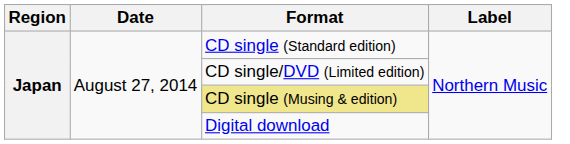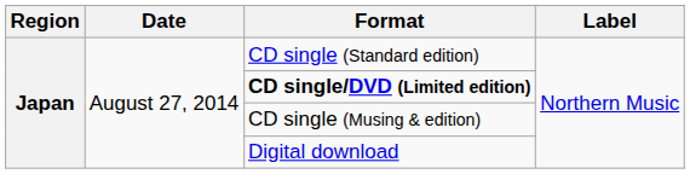CD single/DVD (Limited edition) | Format: normal -> bold
CD single (Musing & edition) | Format: khaki background -> no background
